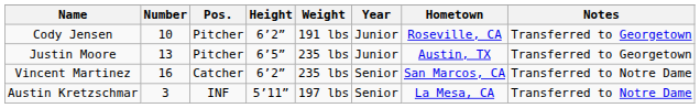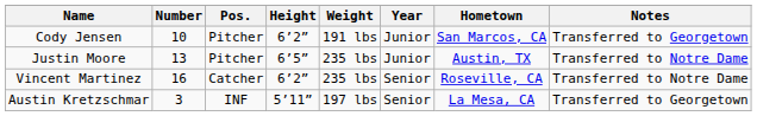Cody Jensen | Hometown: Roseville, CA -> San Marcos, CA
Justin Moore | Notes: Transferred to Georgetown -> Transferred to Notre Dame
Vincent Martinez | Hometown: San Marcos, CA -> Roseville, CA
Austin Kretzschmar | Notes: Transferred to Notre Dame -> Transferred to Georgetown
